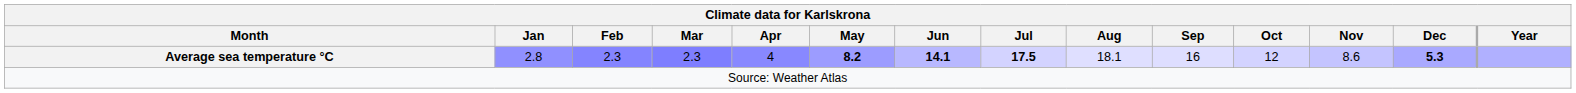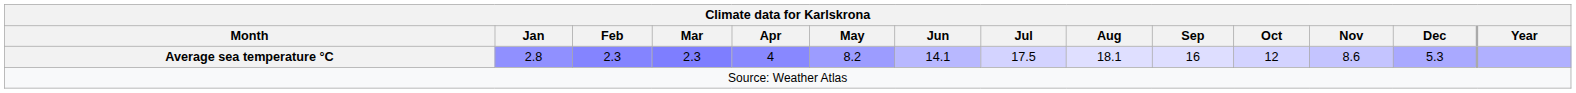row 3 | May: bold -> normal
row 3 | Jun: bold -> normal
row 3 | Jul: bold -> normal
row 3 | Dec: bold -> normal
